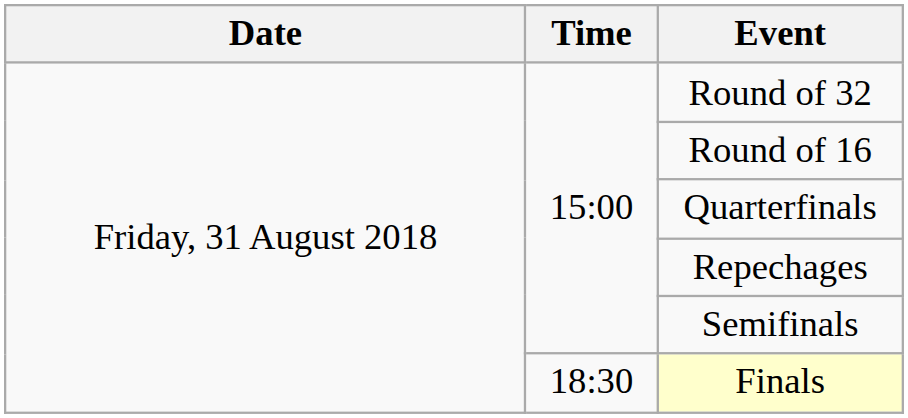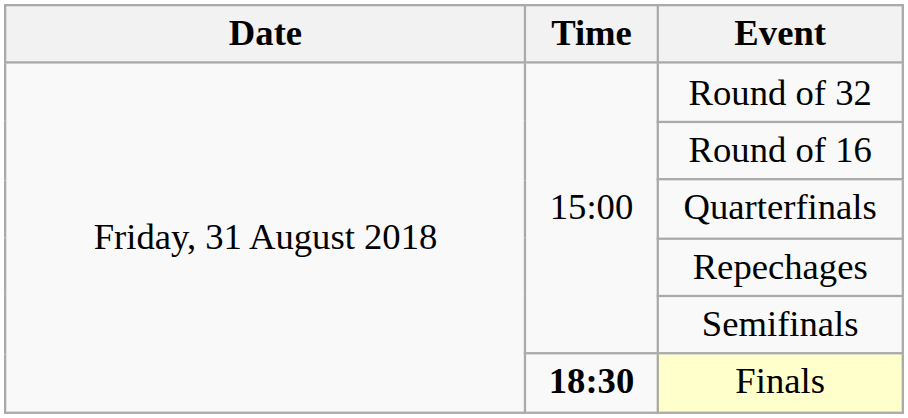Finals | Time: normal -> bold
